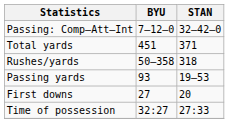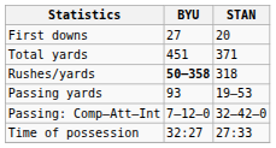rows swapped: First downs <-> Passing: Comp–Att–Int
Rushes/yards | BYU: normal -> bold
